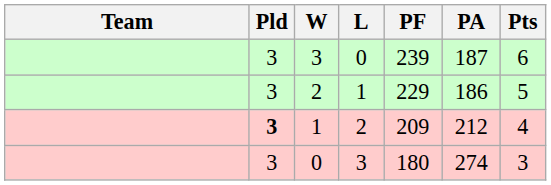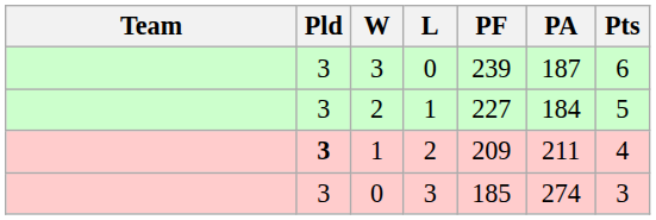row 3 | PF: 229 -> 227
row 3 | PA: 186 -> 184
row 4 | PA: 212 -> 211
row 5 | PF: 180 -> 185
